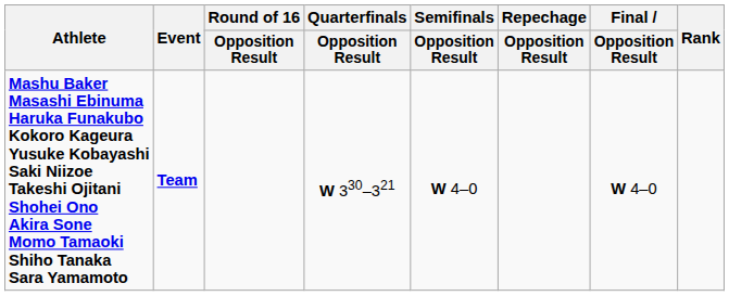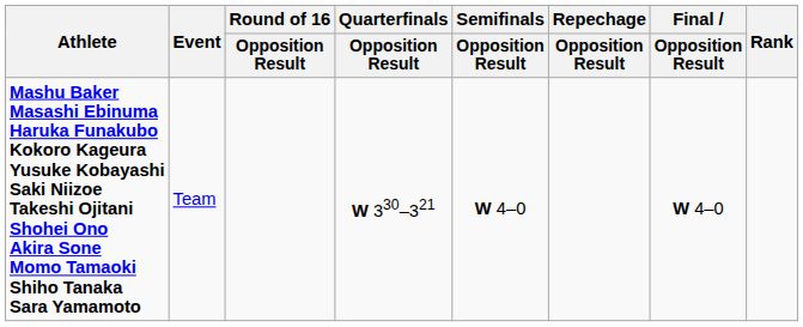row 3 | Event: bold -> normal
